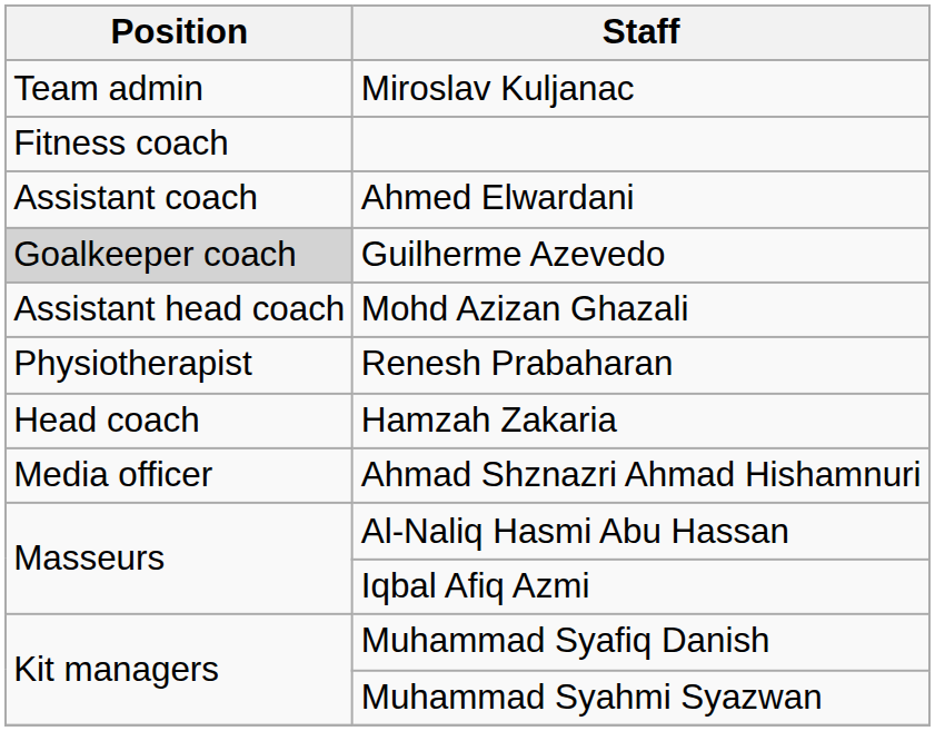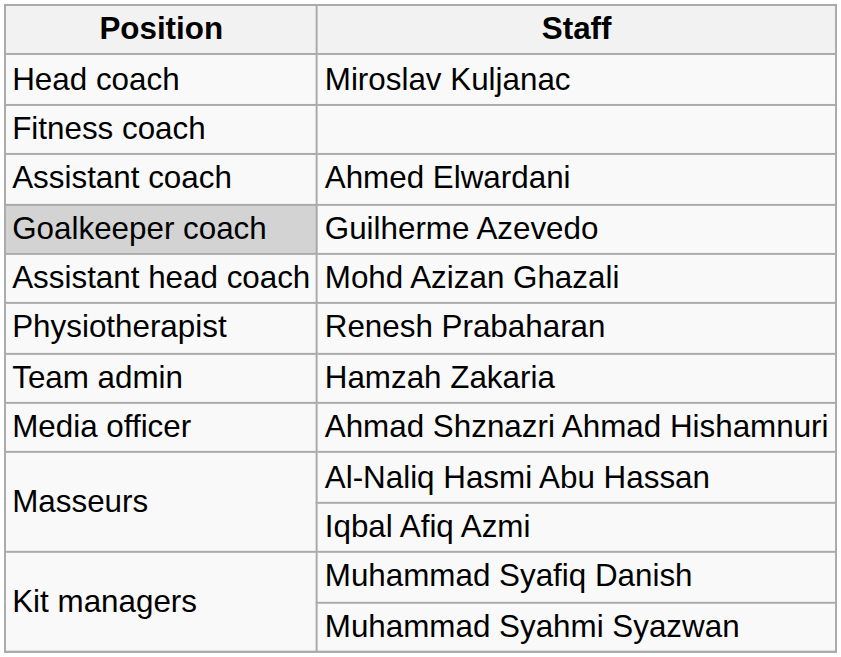row 2 | Position: Team admin -> Head coach
row 8 | Position: Head coach -> Team admin
